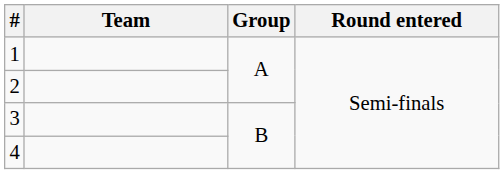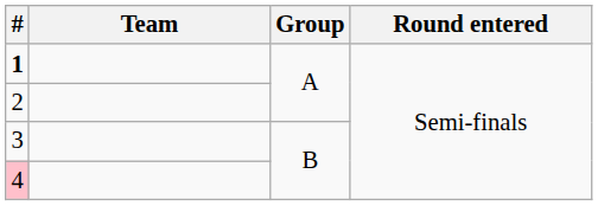1 | #: normal -> bold
4 | #: no background -> pink background
